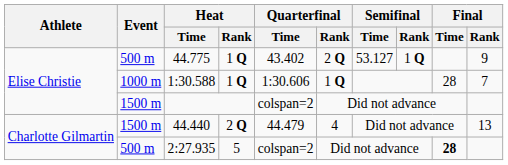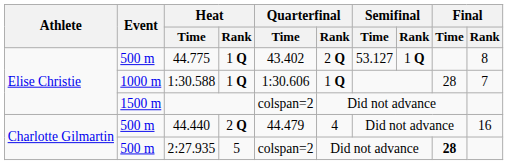44.775 | Final / Rank: 9 -> 8
44.440 | Event: 1500 m -> 500 m
44.440 | Final / Rank: 13 -> 16
